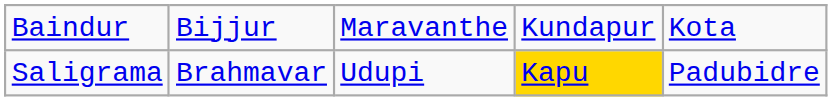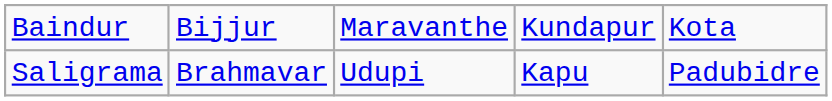Saligrama | column 4: gold background -> no background
